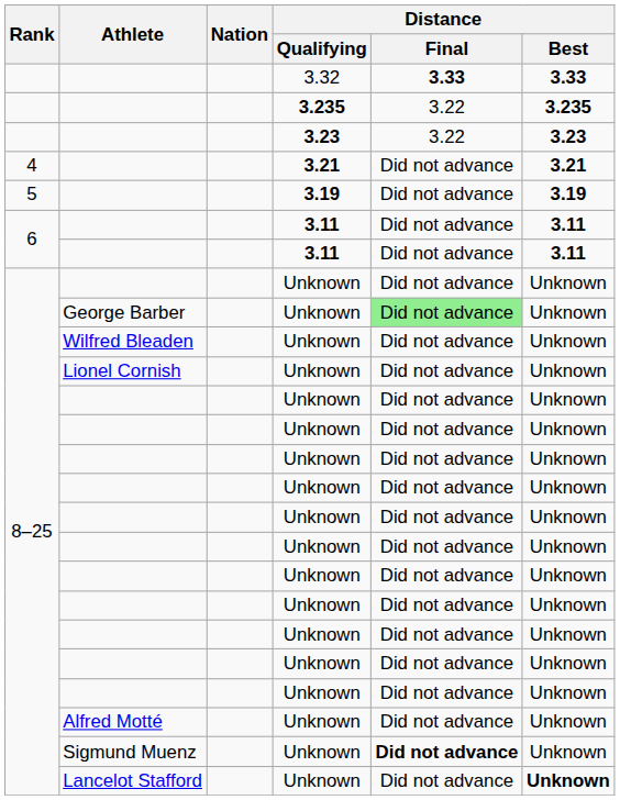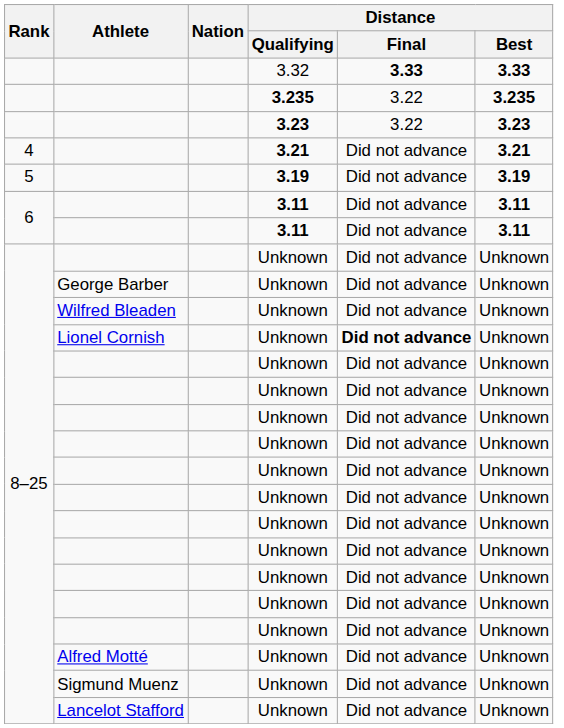George Barber | Distance / Final: lightgreen background -> no background
Lionel Cornish | Distance / Final: normal -> bold
Sigmund Muenz | Distance / Final: bold -> normal
Lancelot Stafford | Distance / Best: bold -> normal
